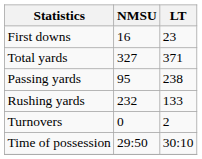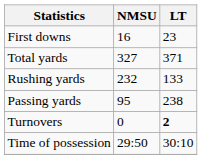rows swapped: Rushing yards <-> Passing yards
Turnovers | LT: normal -> bold
